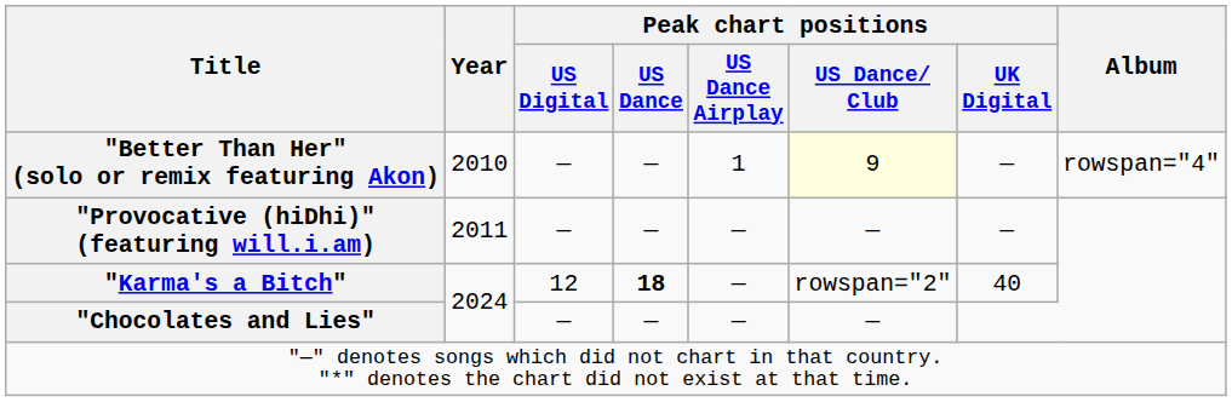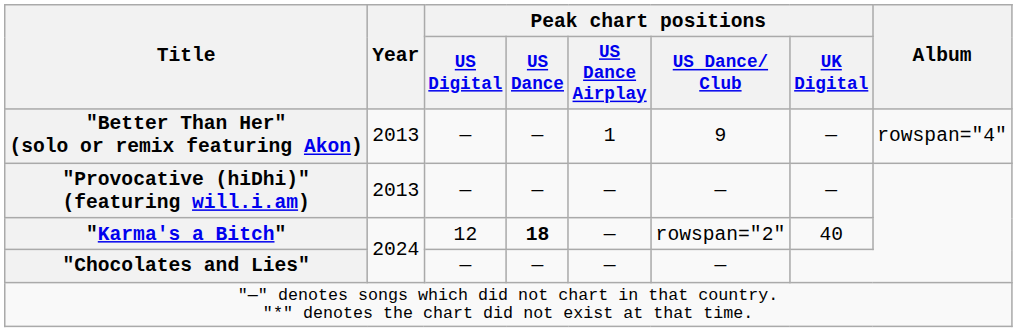"Better Than Her" (solo or remix featuring Akon) | Year: 2010 -> 2013
"Better Than Her" (solo or remix featuring Akon) | Peak chart positions / US Dance/ Club: lightyellow background -> no background
"Provocative (hiDhi)" (featuring will.i.am) | Year: 2011 -> 2013
